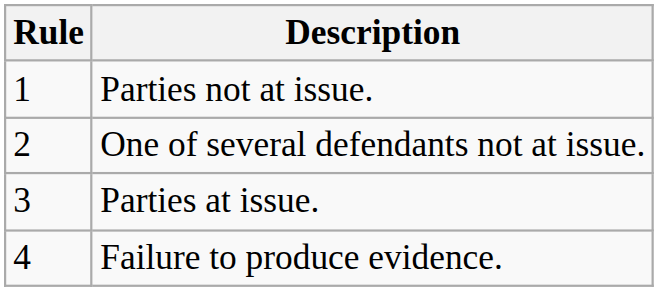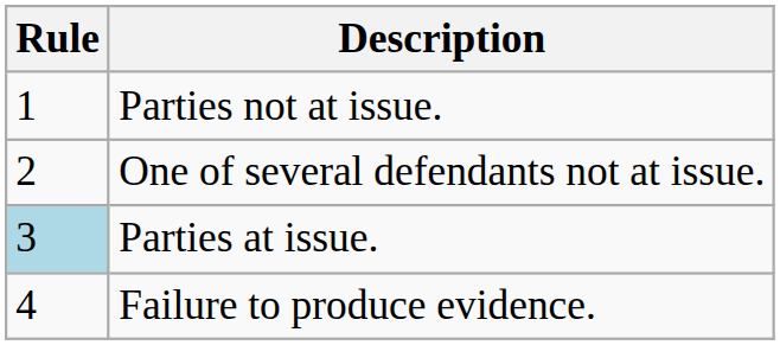Parties at issue. | Rule: no background -> lightblue background
